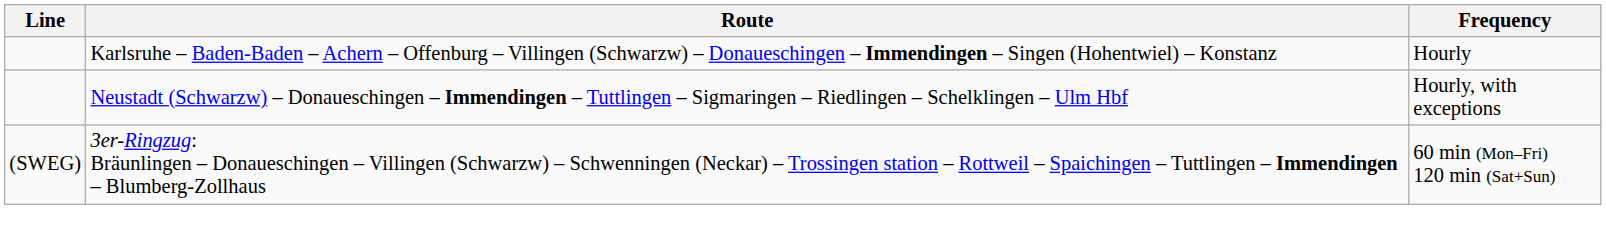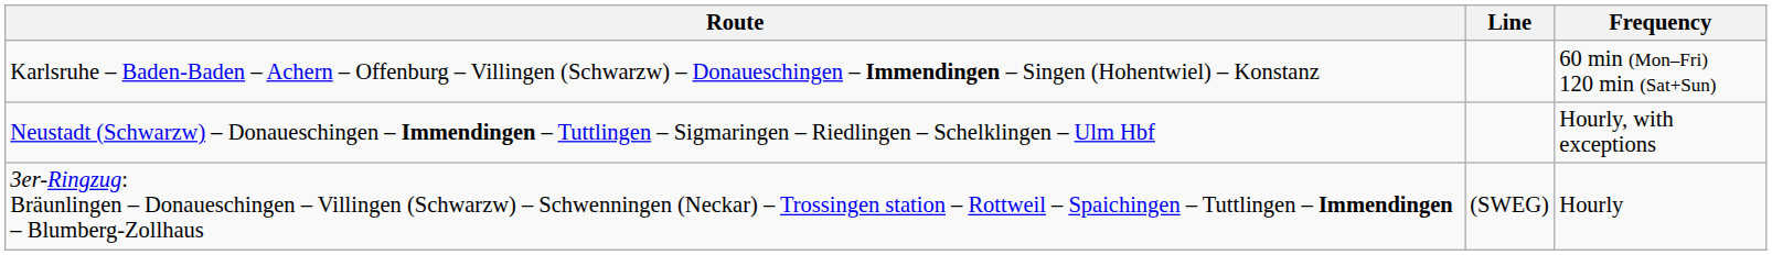columns swapped: Line <-> Route
row 2 | Frequency: Hourly -> 60 min (Mon–Fri) 120 min (Sat+Sun)
row 4 | Frequency: 60 min (Mon–Fri) 120 min (Sat+Sun) -> Hourly
